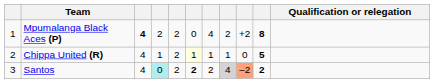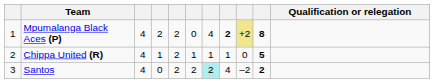Mpumalanga Black Aces (P) | column 3: bold -> normal
Mpumalanga Black Aces (P) | column 8: normal -> bold
Mpumalanga Black Aces (P) | column 9: no background -> khaki background
Chippa United (R) | column 6: lightyellow background -> no background
Santos | column 4: paleturquoise background -> no background
Santos | column 6: bold -> normal
Santos | column 7: no background -> paleturquoise background
Santos | column 8: lightgrey background -> no background
Santos | column 9: lightsalmon background -> no background
